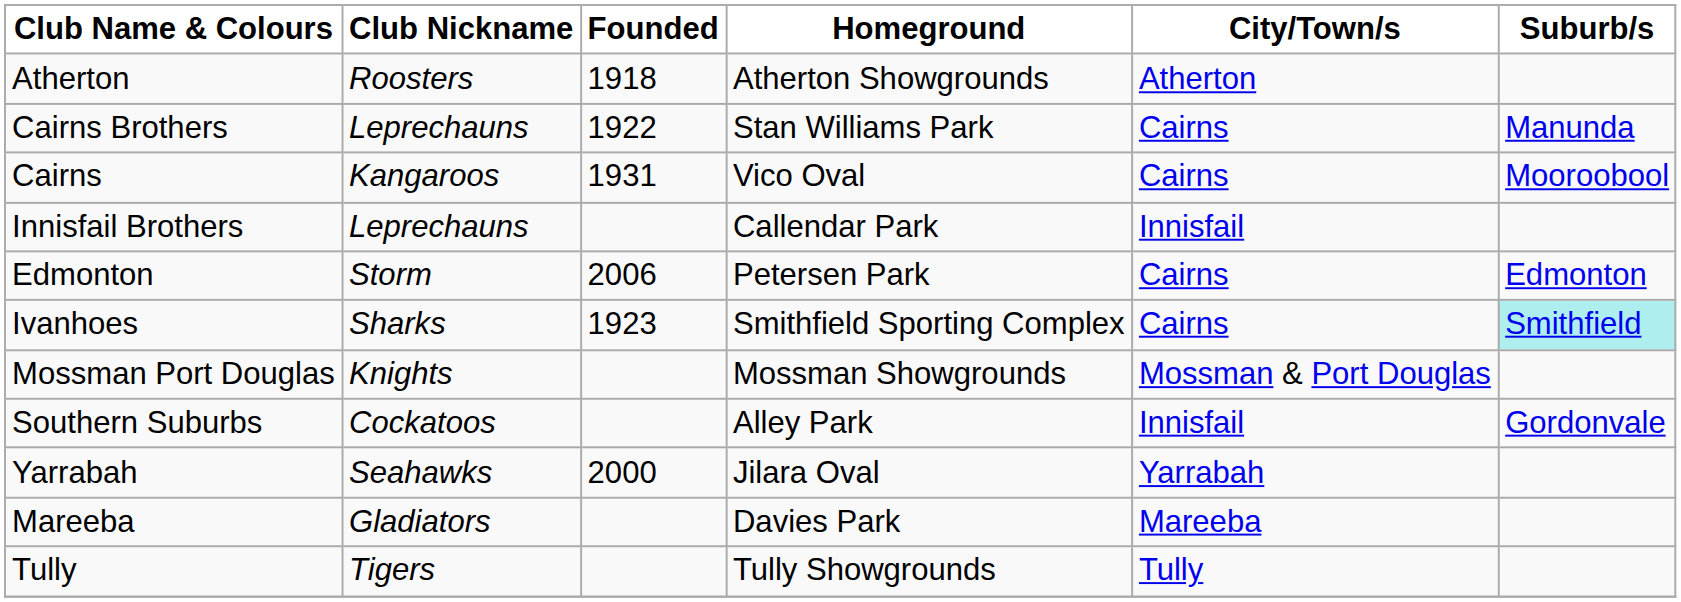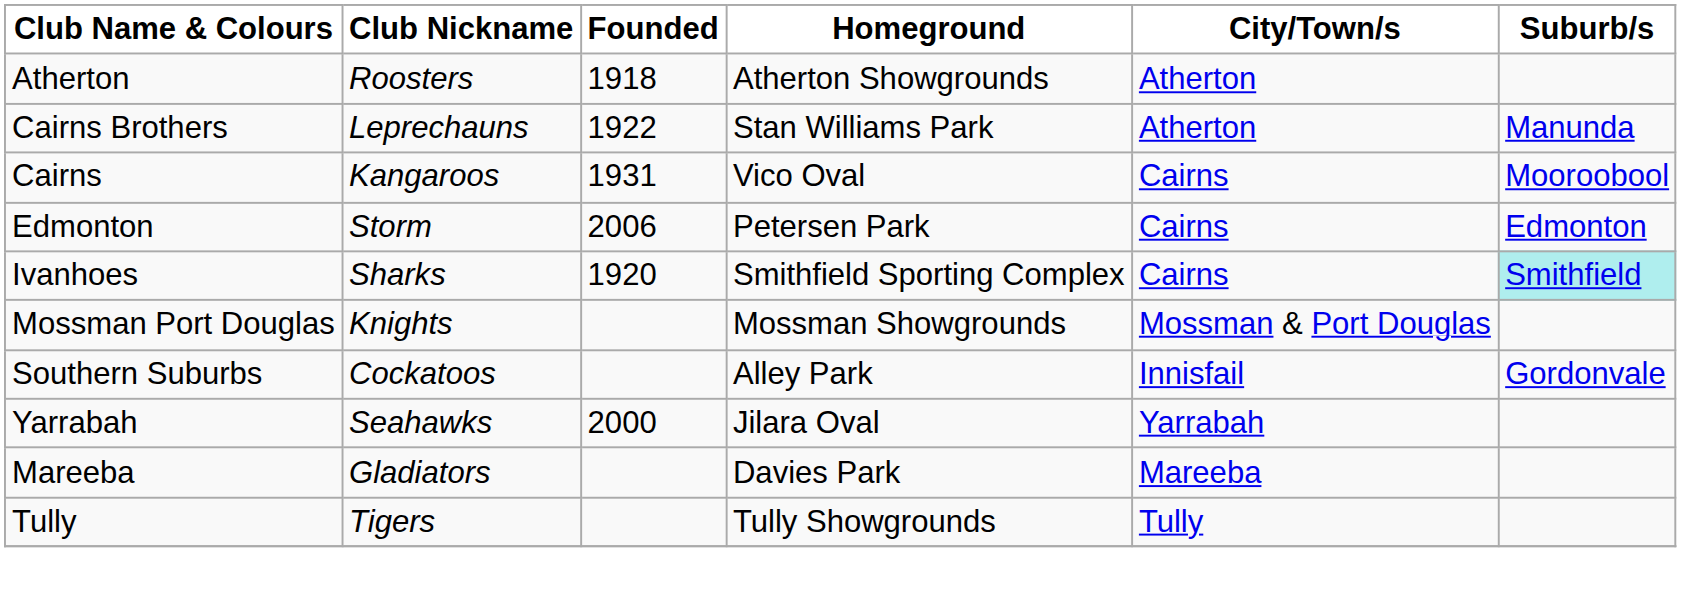Cairns Brothers | City/Town/s: Cairns -> Atherton
- row: Innisfail Brothers | Leprechauns | Callendar Park | Innisfail
Ivanhoes | Founded: 1923 -> 1920
